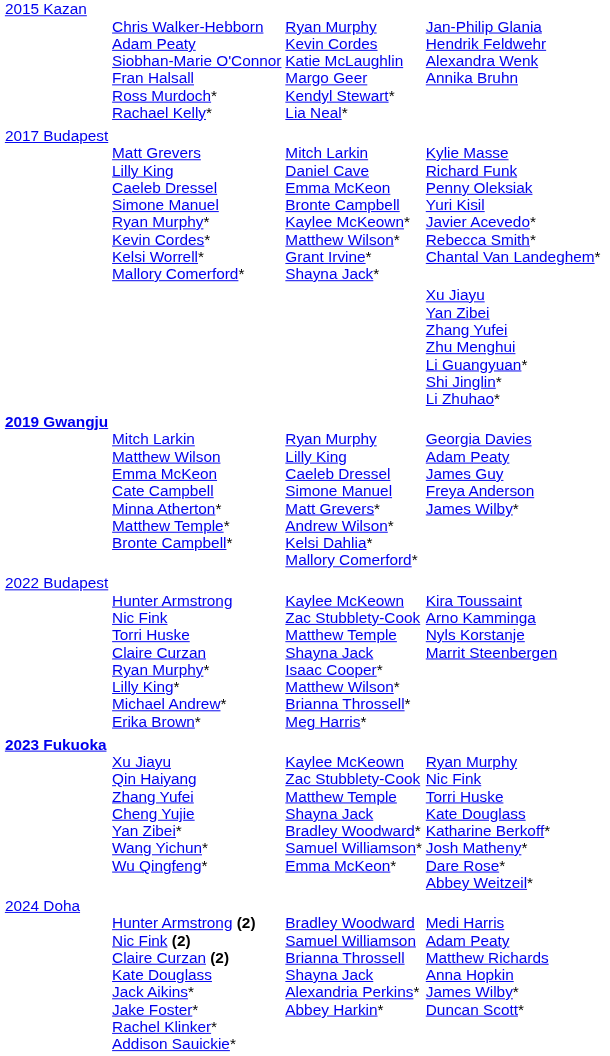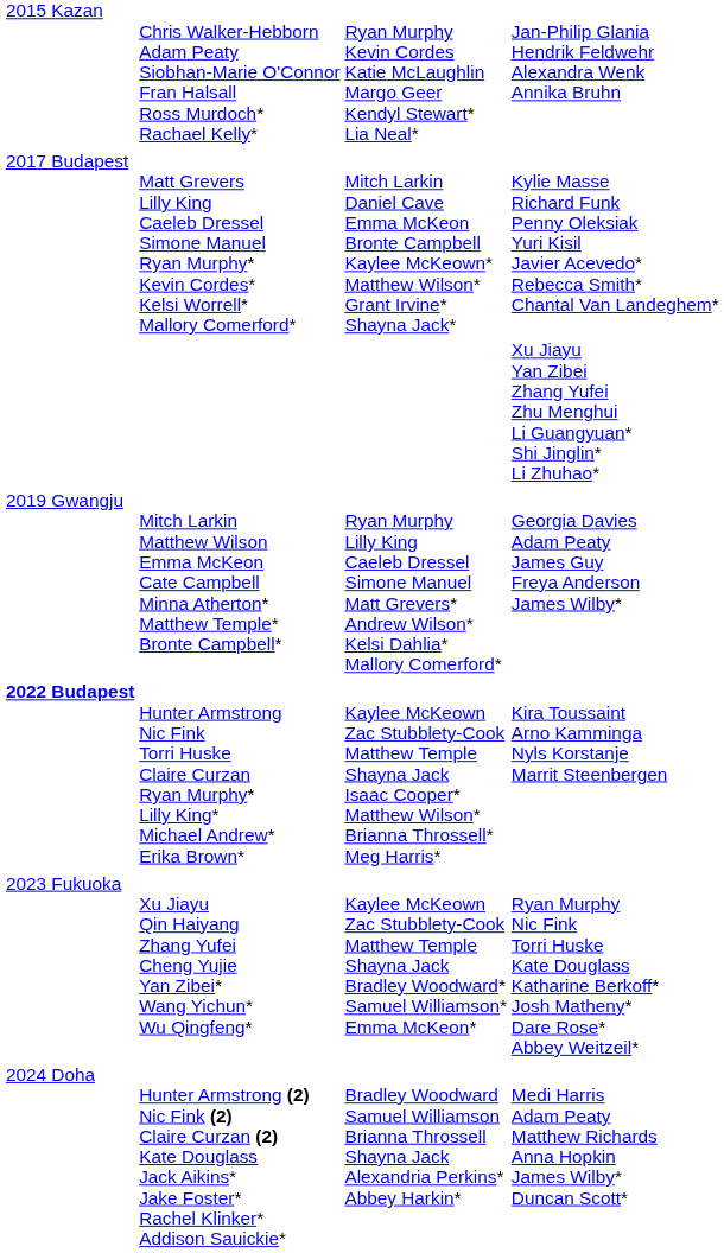row 4 | column 1: bold -> normal
row 5 | column 1: normal -> bold
row 6 | column 1: bold -> normal
